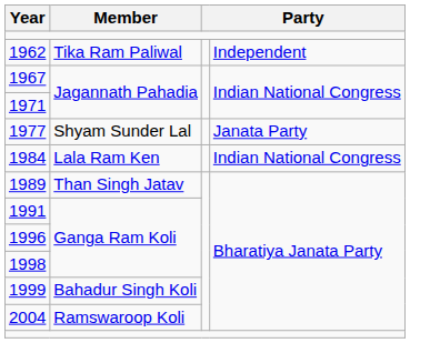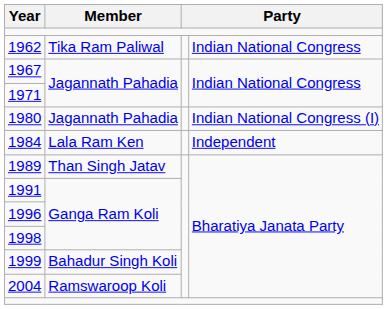1962 | column 4: Independent -> Indian National Congress
- row: 1977 | Shyam Sunder Lal | Janata Party
+ row: 1980 | Jagannath Pahadia | Indian National Congress (I)
1984 | column 4: Indian National Congress -> Independent
